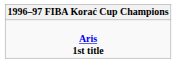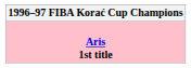row 2 | column 1: no background -> pink background
